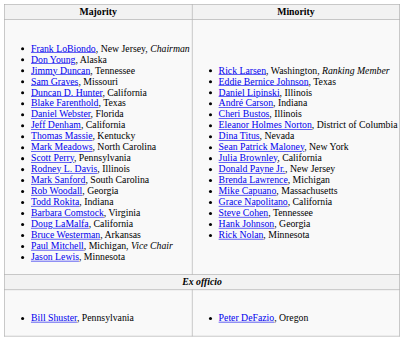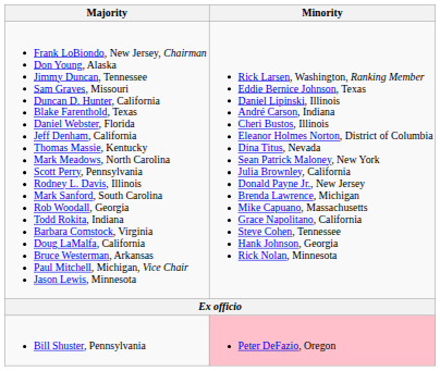Bill Shuster, Pennsylvania | Minority: no background -> pink background
